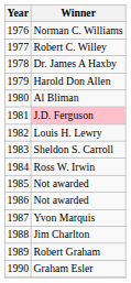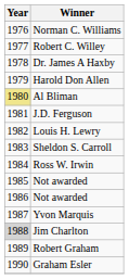row 6 | Year: no background -> khaki background
row 7 | Winner: pink background -> no background
row 14 | Year: no background -> lightgrey background
